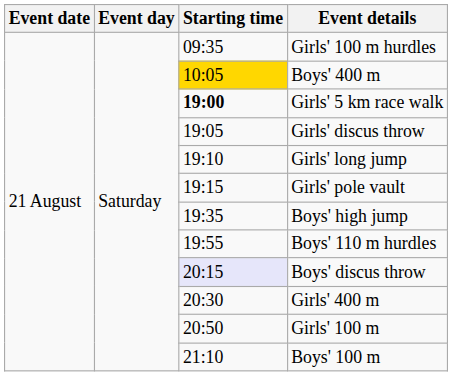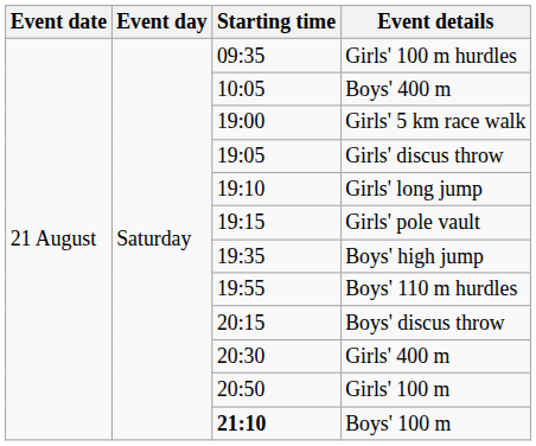Boys' 400 m | Starting time: gold background -> no background
Girls' 5 km race walk | Starting time: bold -> normal
Boys' discus throw | Starting time: lavender background -> no background
Boys' 100 m | Starting time: normal -> bold
